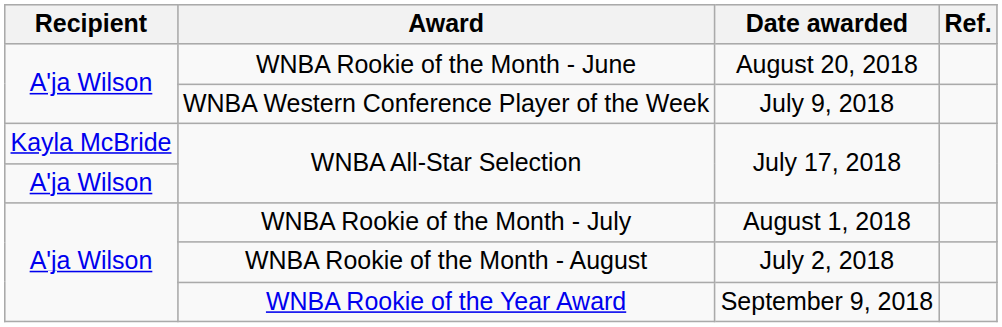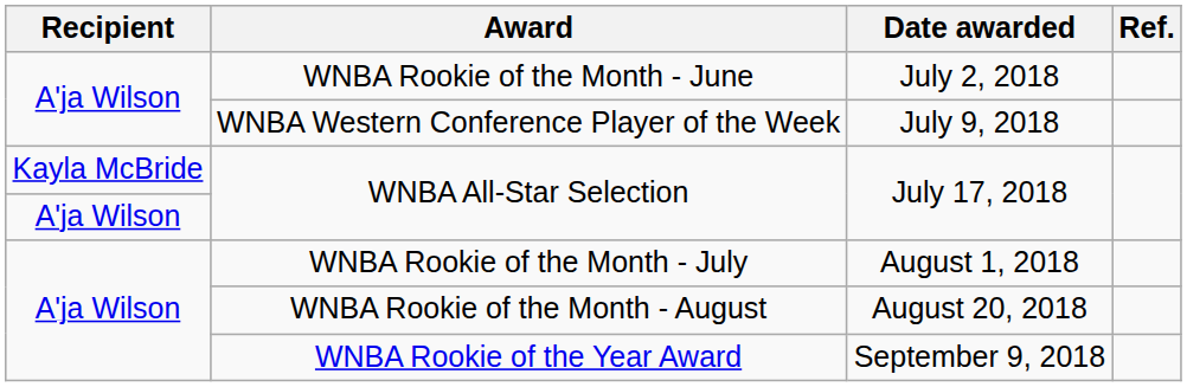WNBA Rookie of the Month - June | Date awarded: August 20, 2018 -> July 2, 2018
WNBA Rookie of the Month - August | Date awarded: July 2, 2018 -> August 20, 2018
